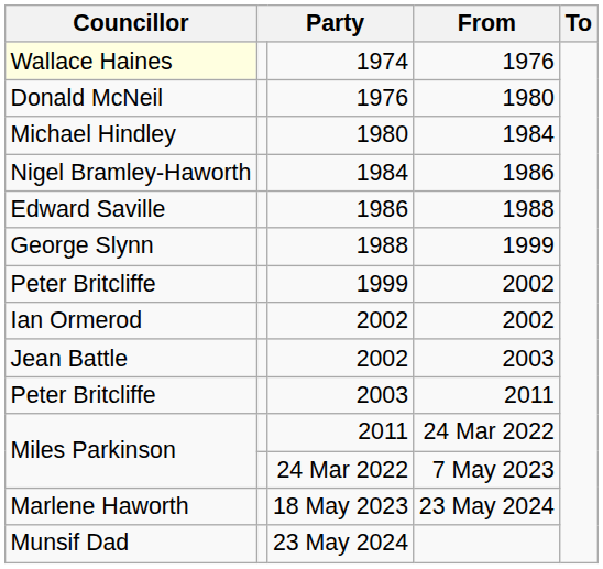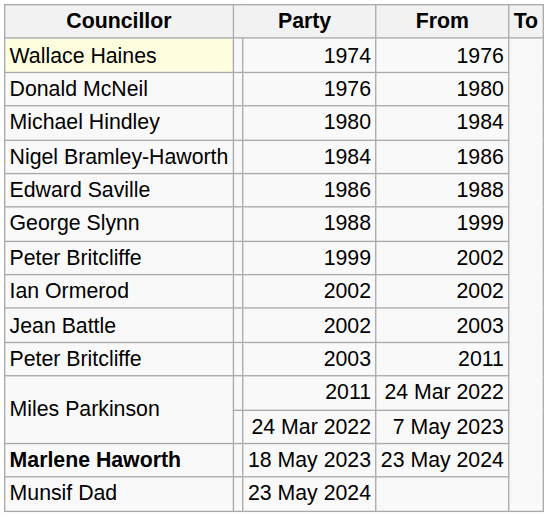18 May 2023 | Councillor: normal -> bold
